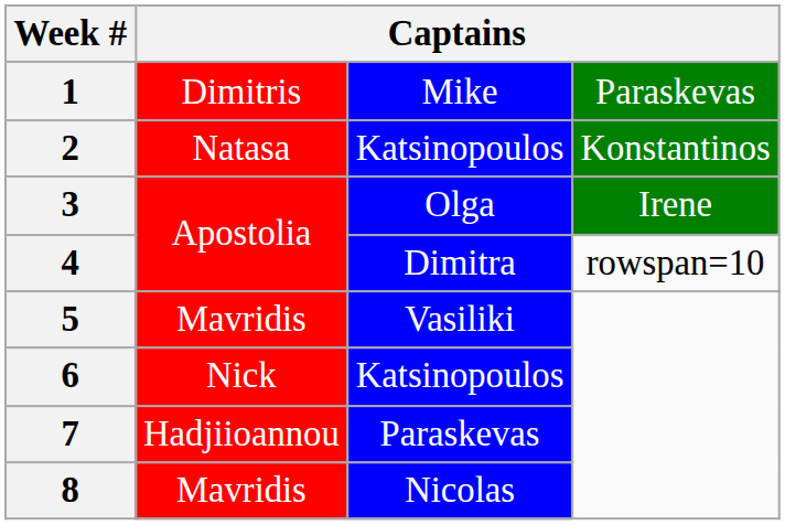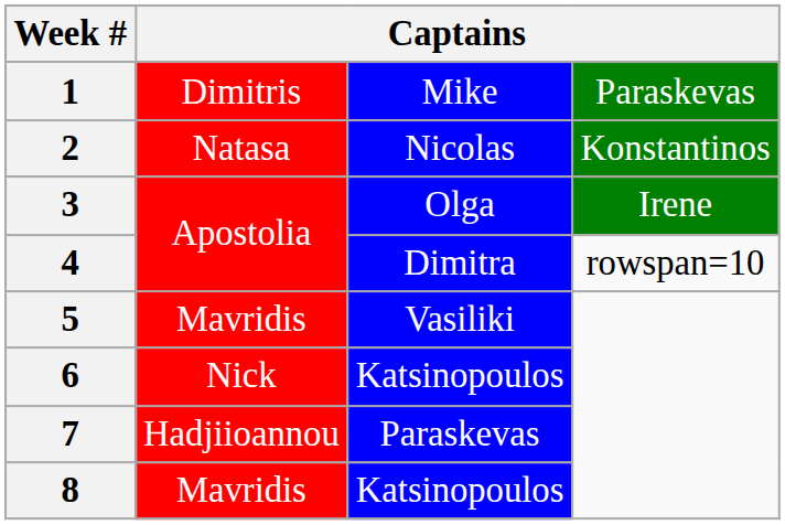2 | column 3: Katsinopoulos -> Nicolas
8 | column 3: Nicolas -> Katsinopoulos
